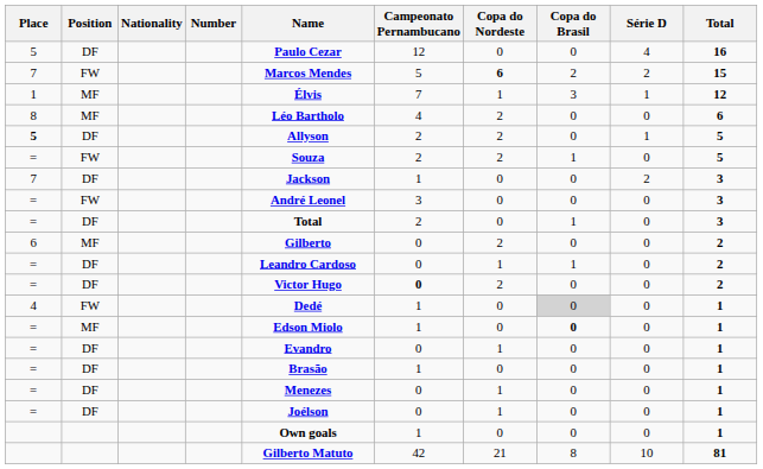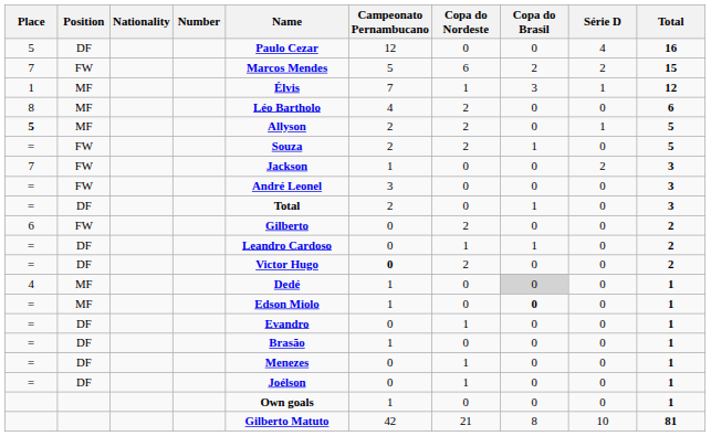row 3 | Copa do Nordeste: bold -> normal
row 6 | Position: DF -> MF
row 8 | Position: DF -> FW
row 11 | Position: MF -> FW
row 14 | Position: FW -> MF
